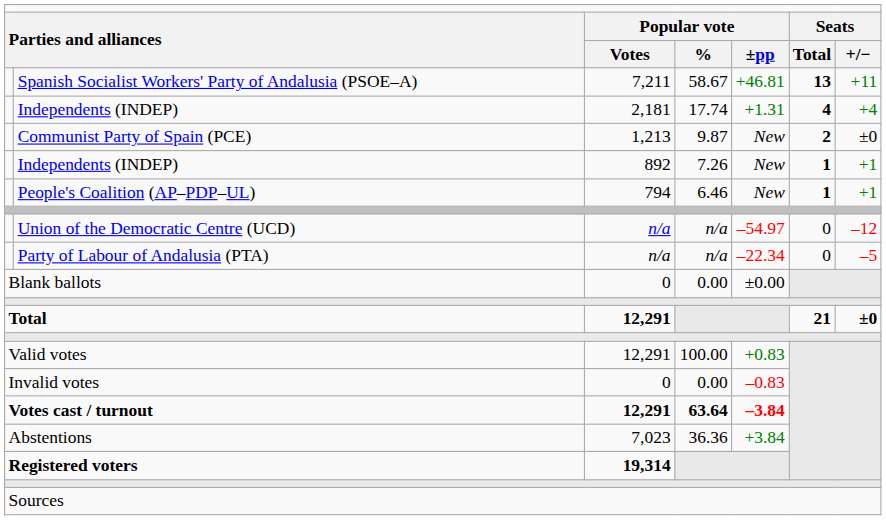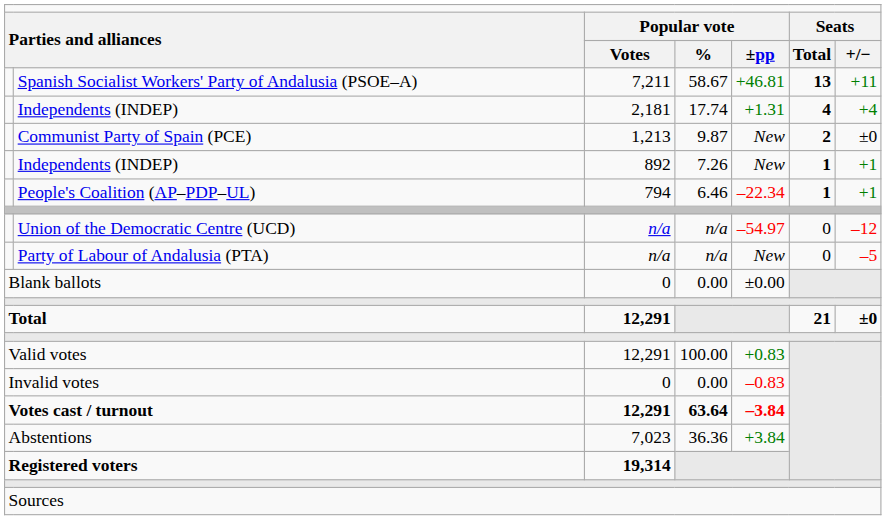People's Coalition (AP–PDP–UL) | column 5: New -> –22.34
Party of Labour of Andalusia (PTA) | column 5: –22.34 -> New
